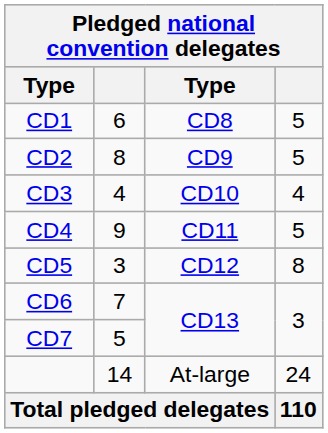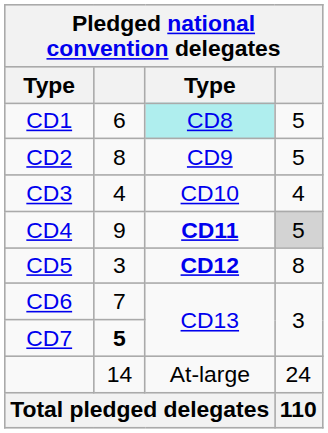CD1 | column 3: no background -> paleturquoise background
CD4 | column 3: normal -> bold
CD4 | column 4: no background -> lightgrey background
CD5 | column 3: normal -> bold
CD7 | column 2: normal -> bold
